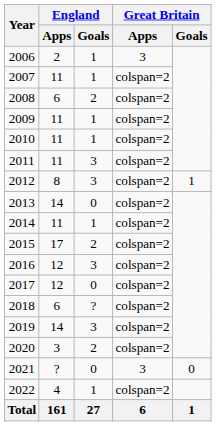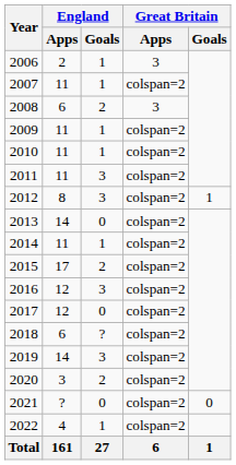2008 | Great Britain / Apps: colspan=2 -> 3
2021 | Great Britain / Apps: 3 -> colspan=2
